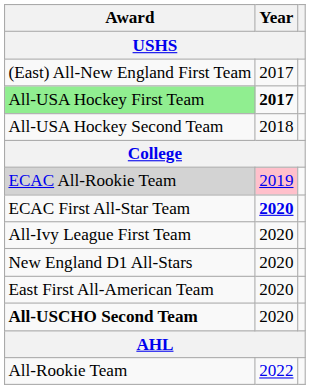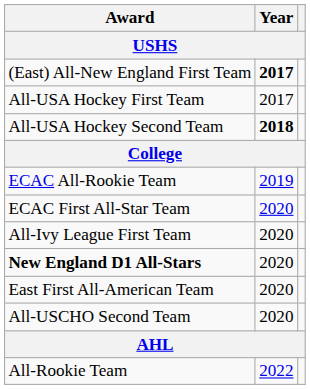row 3 | Year: normal -> bold
row 4 | Award: lightgreen background -> no background
row 4 | Year: bold -> normal
row 5 | Year: normal -> bold
row 7 | Award: lightgrey background -> no background
row 7 | Year: pink background -> no background
row 8 | Year: bold -> normal
row 10 | Award: normal -> bold
row 12 | Award: bold -> normal
